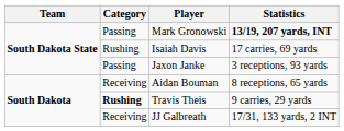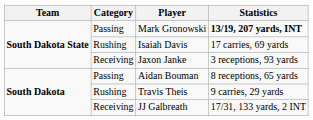Jaxon Janke | Category: Passing -> Receiving
Aidan Bouman | Category: Receiving -> Passing
Travis Theis | Category: bold -> normal
